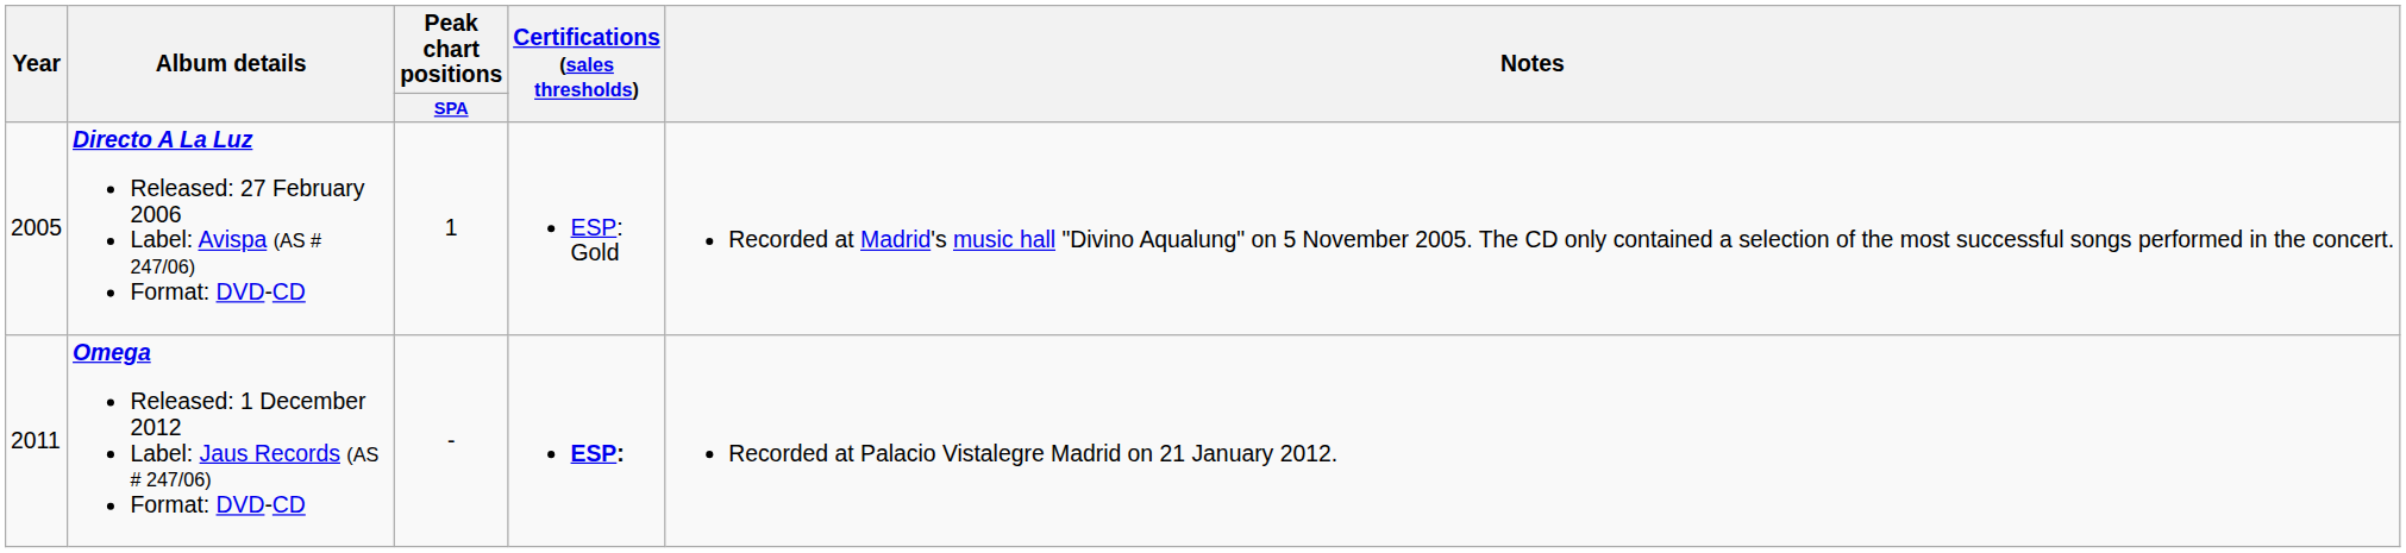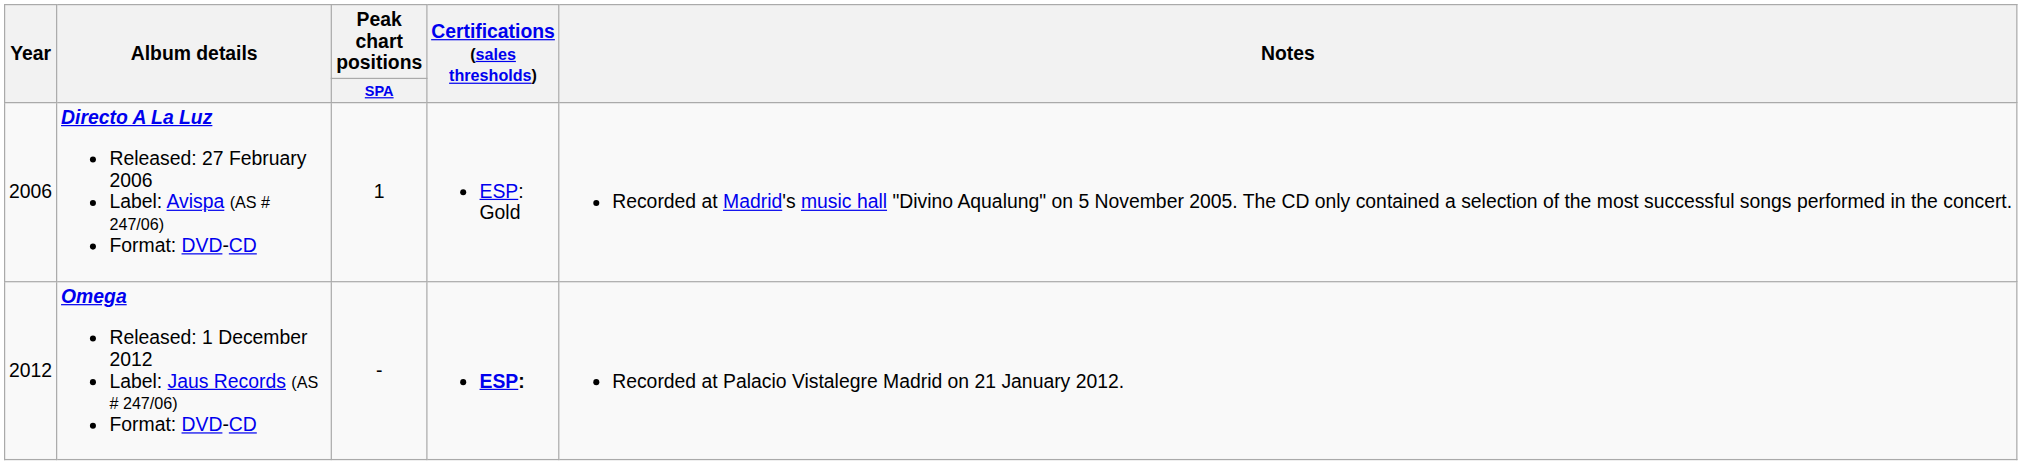row 3 | Year: 2005 -> 2006
row 4 | Year: 2011 -> 2012
